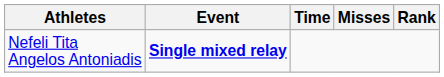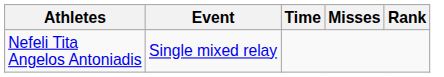Nefeli Tita Angelos Antoniadis | Event: bold -> normal
